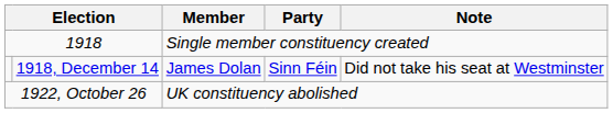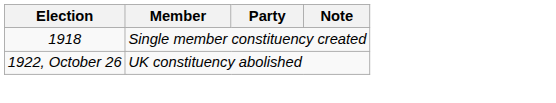- row: 1918, December 14 | James Dolan | Sinn Féin | Did not take his seat at Westminster
